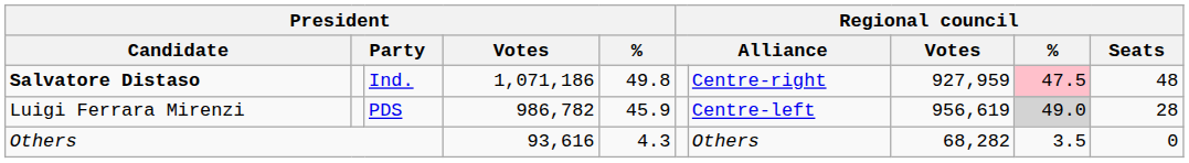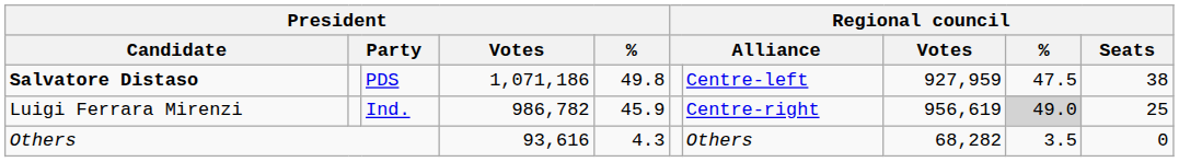Salvatore Distaso | column 3: Ind. -> PDS
Salvatore Distaso | column 7: Centre-right -> Centre-left
Salvatore Distaso | Regional council / %: pink background -> no background
Salvatore Distaso | Regional council / Seats: 48 -> 38
Luigi Ferrara Mirenzi | column 3: PDS -> Ind.
Luigi Ferrara Mirenzi | column 7: Centre-left -> Centre-right
Luigi Ferrara Mirenzi | Regional council / Seats: 28 -> 25
